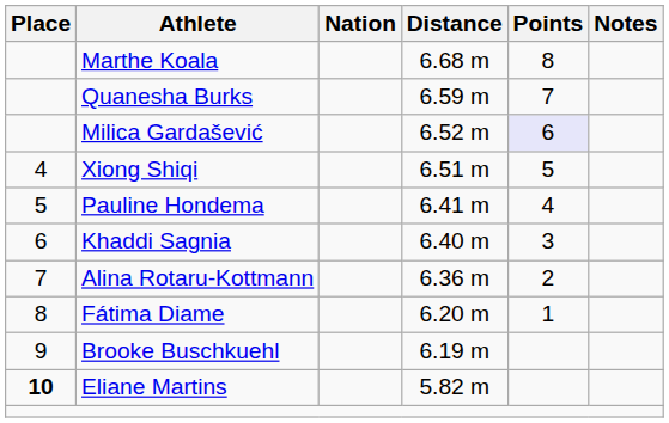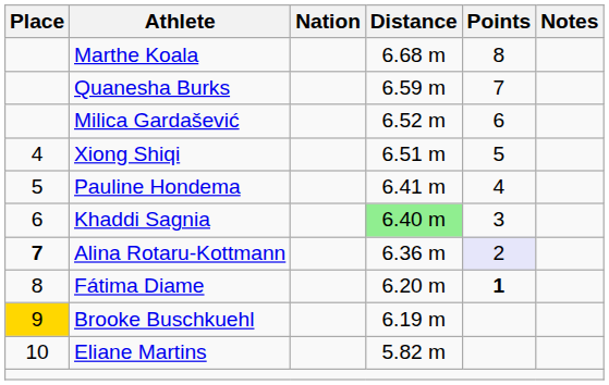Milica Gardašević | Points: lavender background -> no background
Khaddi Sagnia | Distance: no background -> lightgreen background
Alina Rotaru-Kottmann | Place: normal -> bold
Alina Rotaru-Kottmann | Points: no background -> lavender background
Fátima Diame | Points: normal -> bold
Brooke Buschkuehl | Place: no background -> gold background
Eliane Martins | Place: bold -> normal
